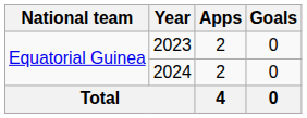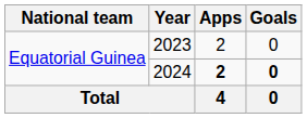2024 | Apps: normal -> bold
2024 | Goals: normal -> bold
